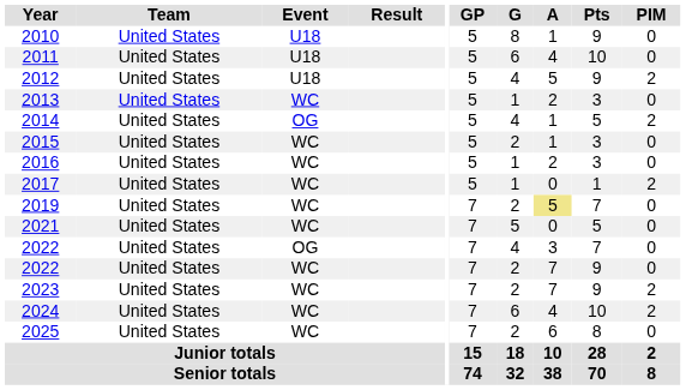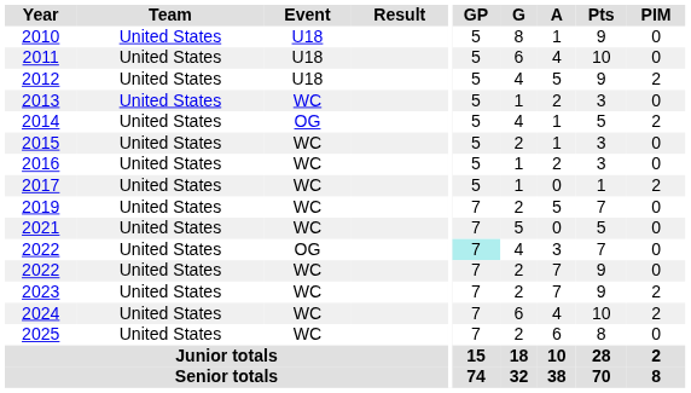2019 | A: khaki background -> no background
2022 / OG | GP: no background -> paleturquoise background
